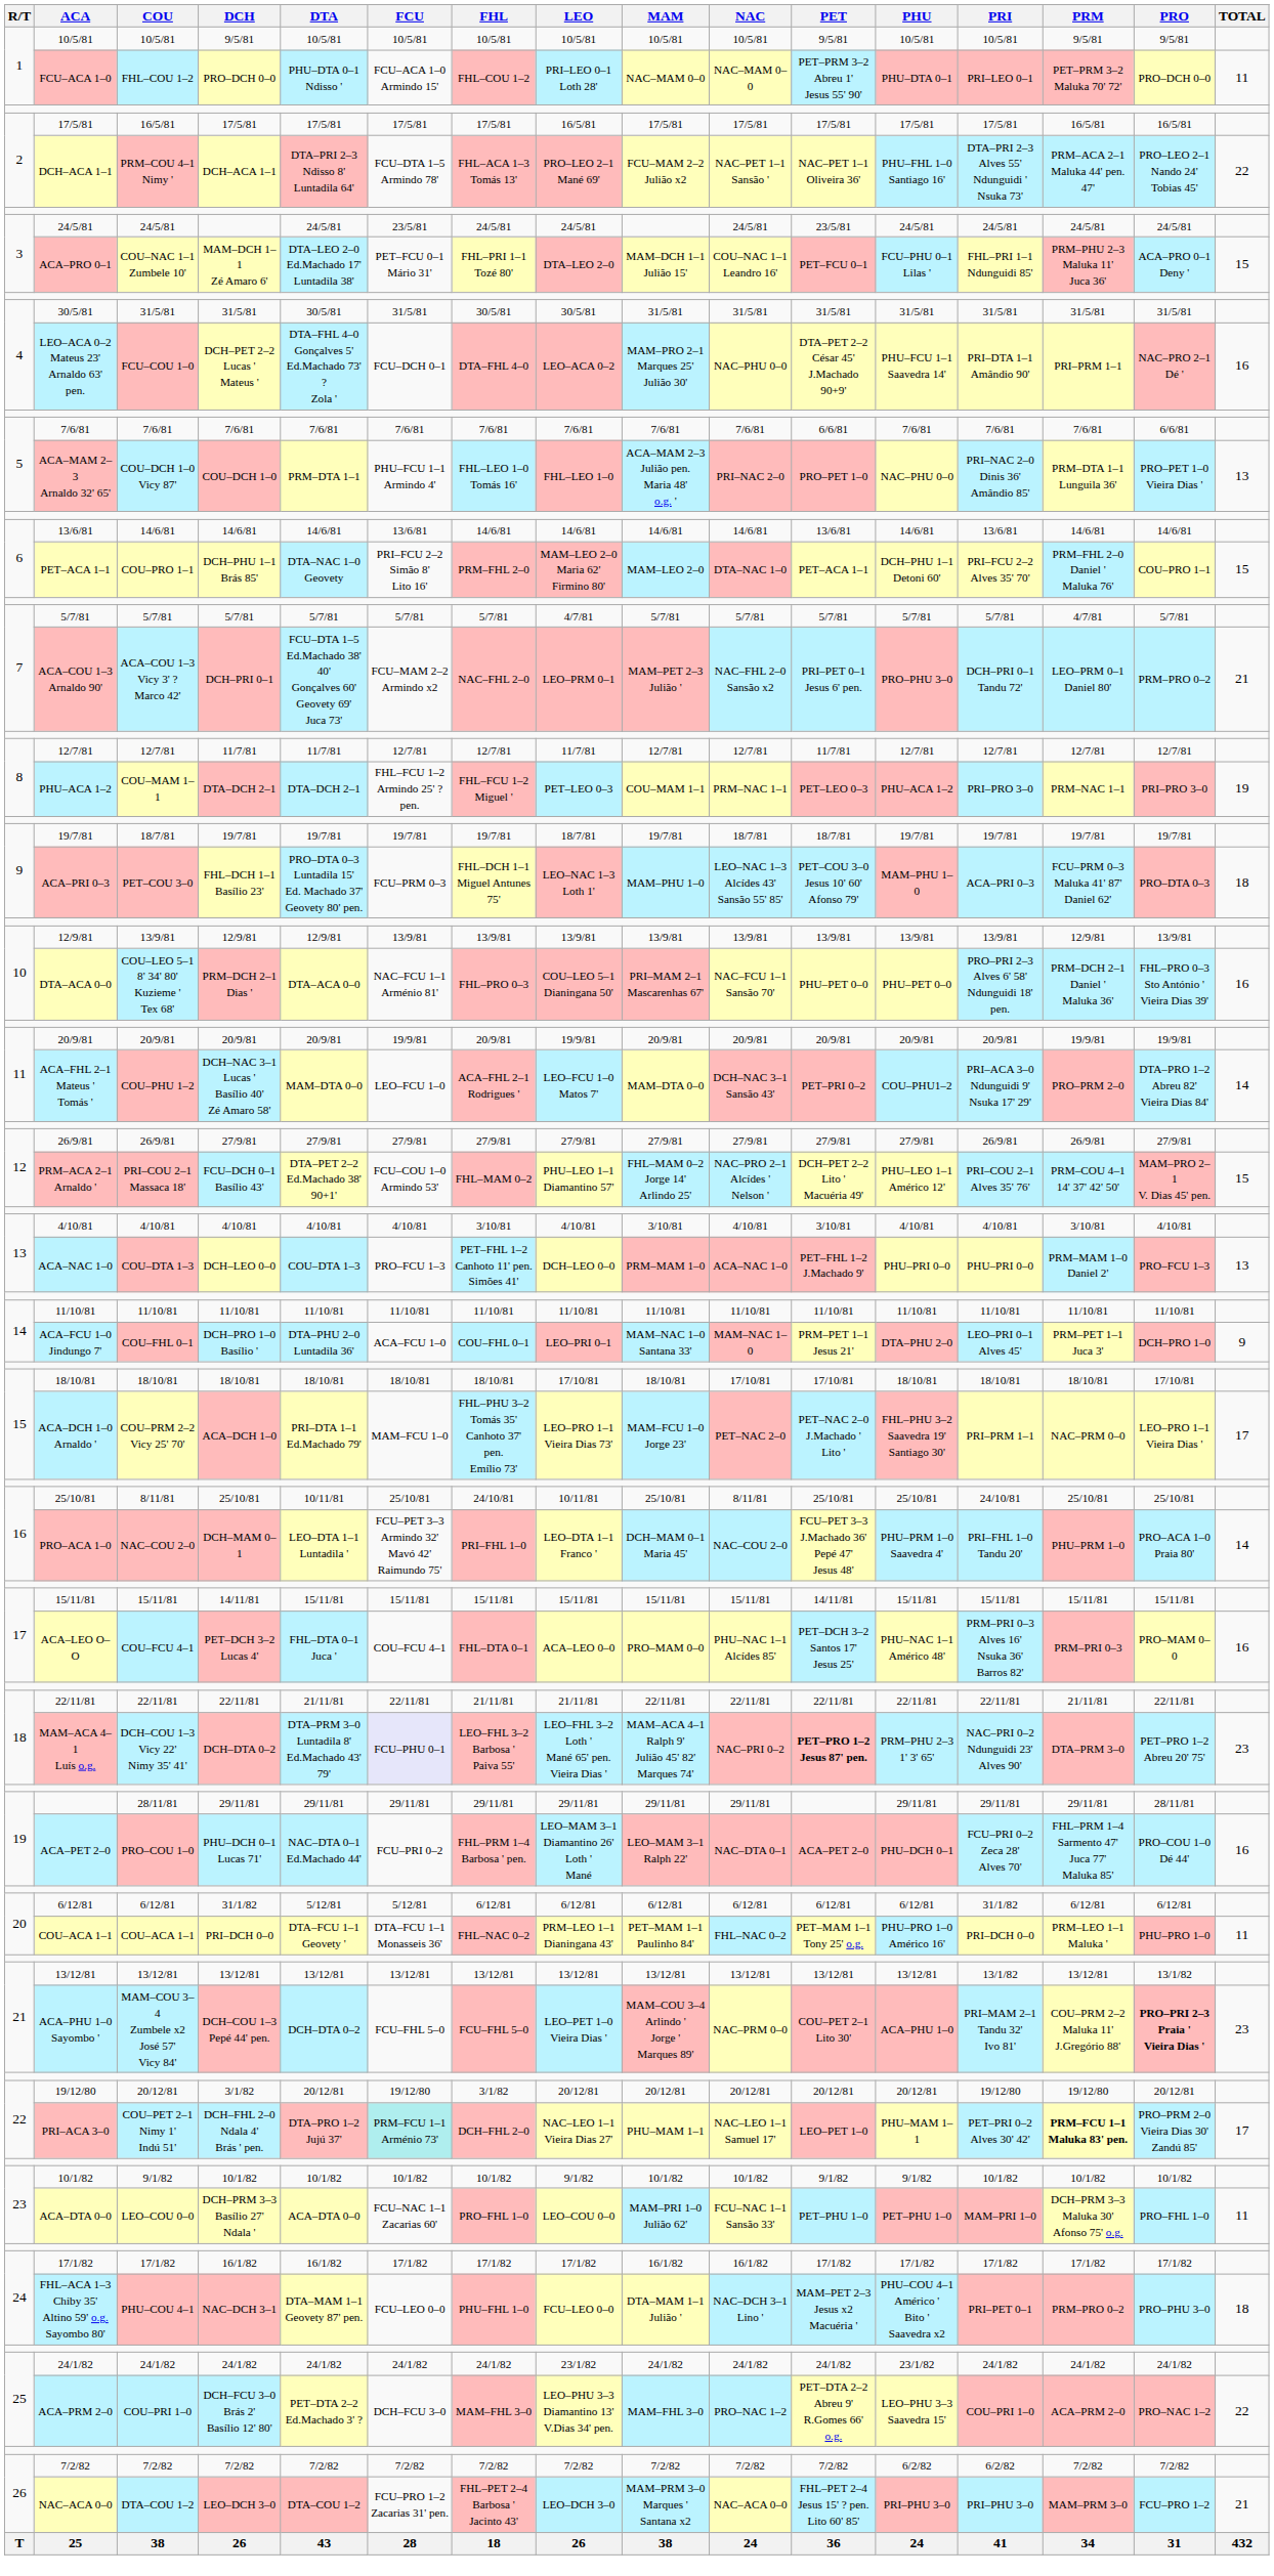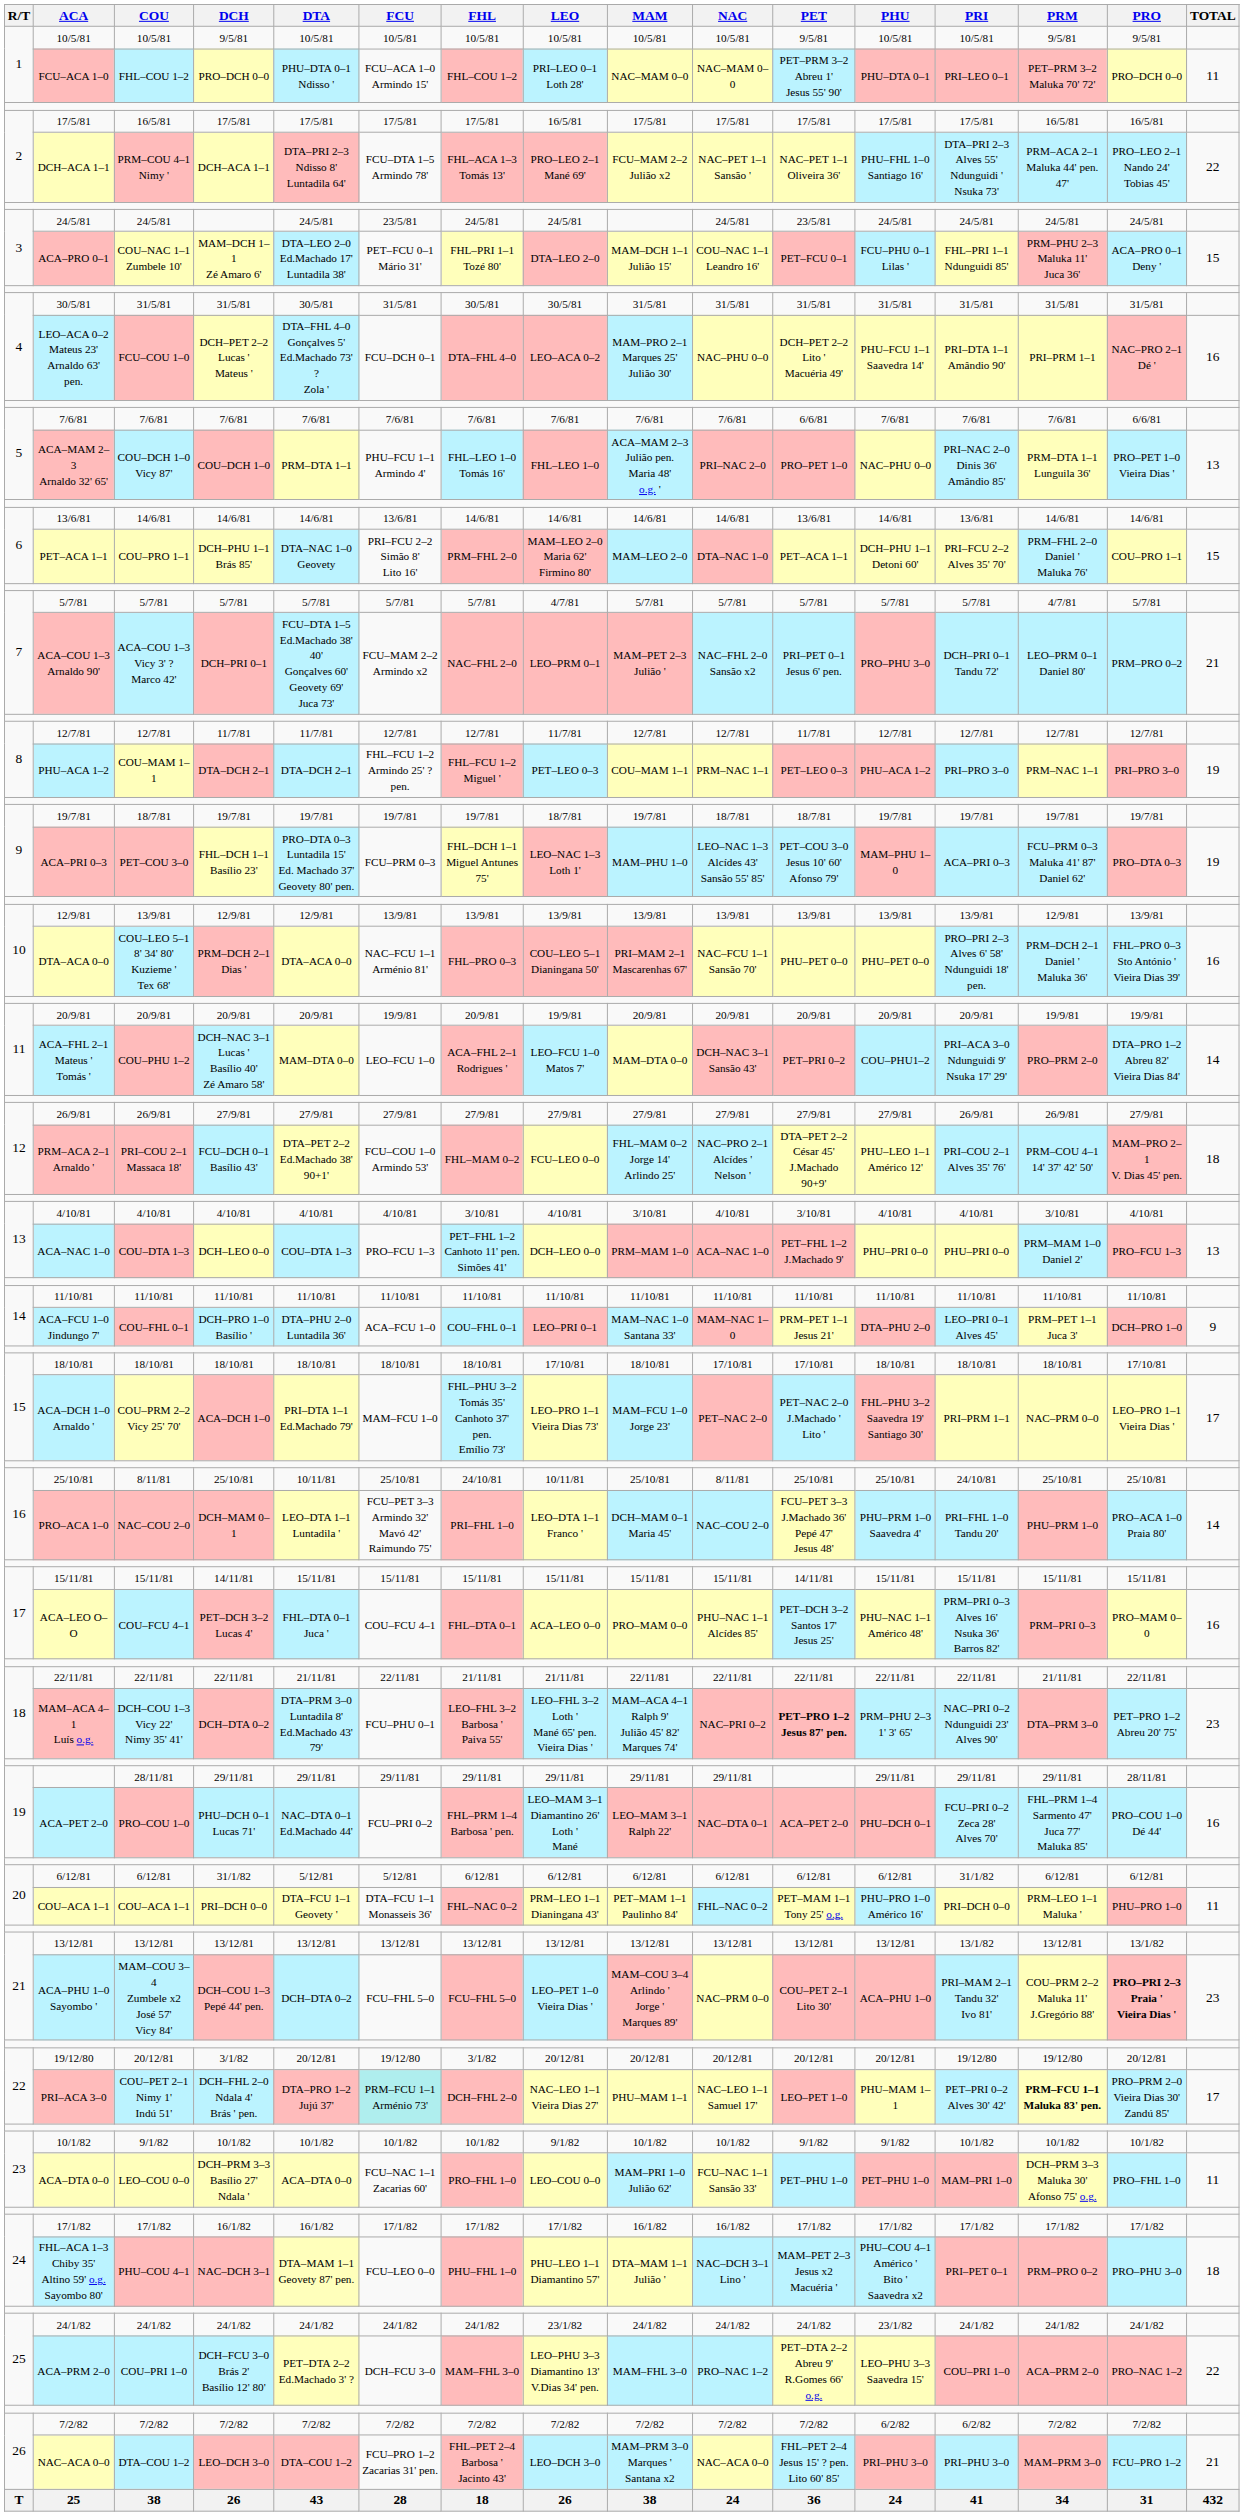FCU–COU 1–0 | PET: DTA–PET 2–2 César 45' J.Machado 90+9' -> DCH–PET 2–2 Lito ' Macuéria 49'
PET–COU 3–0 | TOTAL: 18 -> 19
PRI–COU 2–1 Massaca 18' | LEO: PHU–LEO 1–1 Diamantino 57' -> FCU–LEO 0–0
PRI–COU 2–1 Massaca 18' | PET: DCH–PET 2–2 Lito ' Macuéria 49' -> DTA–PET 2–2 César 45' J.Machado 90+9'
PRI–COU 2–1 Massaca 18' | TOTAL: 15 -> 18
DCH–COU 1–3 Vicy 22' Nimy 35' 41' | FCU: lavender background -> no background
PHU–COU 4–1 | LEO: FCU–LEO 0–0 -> PHU–LEO 1–1 Diamantino 57'
